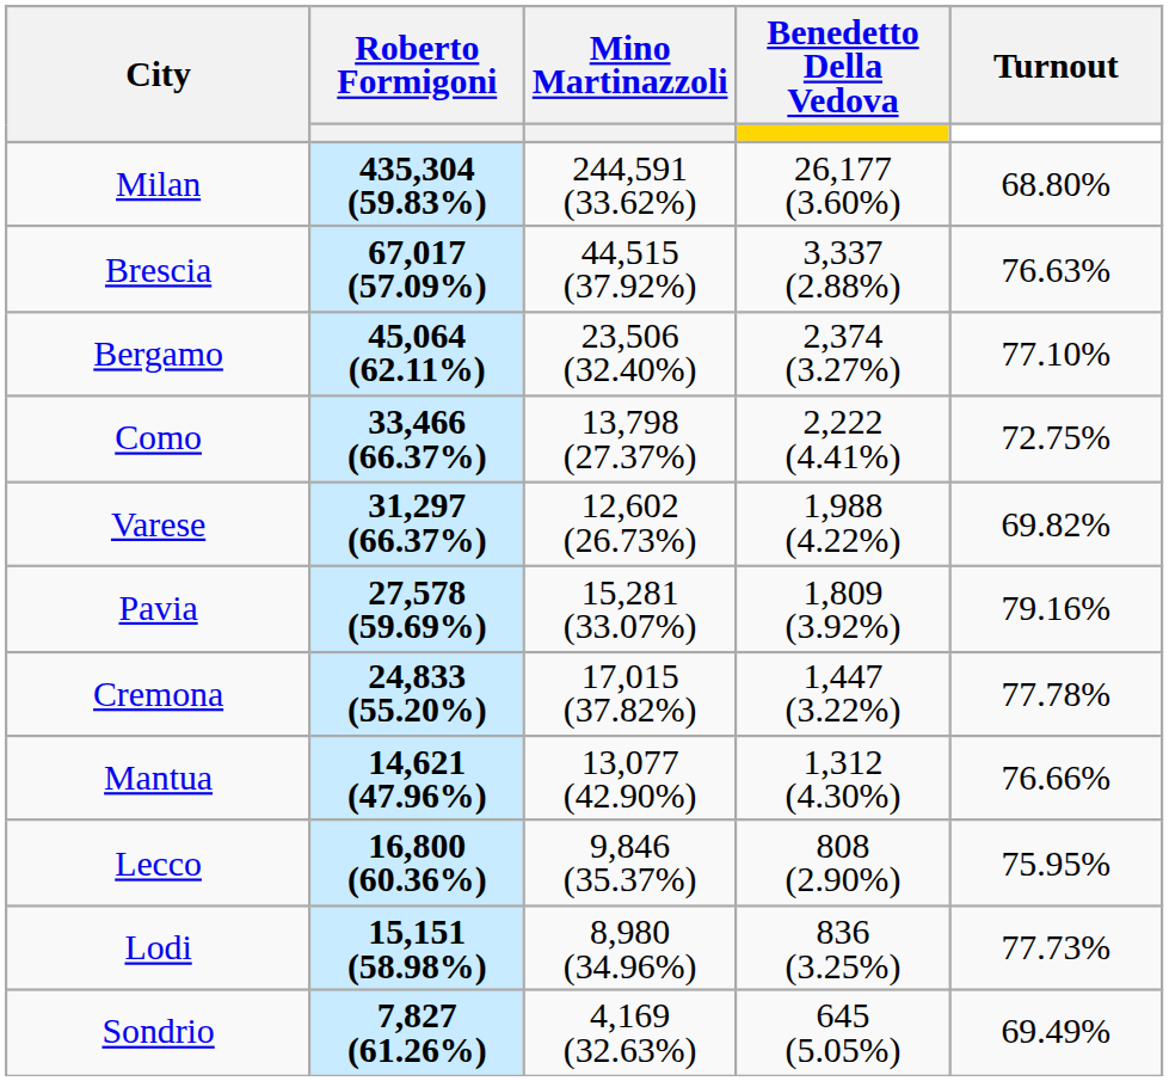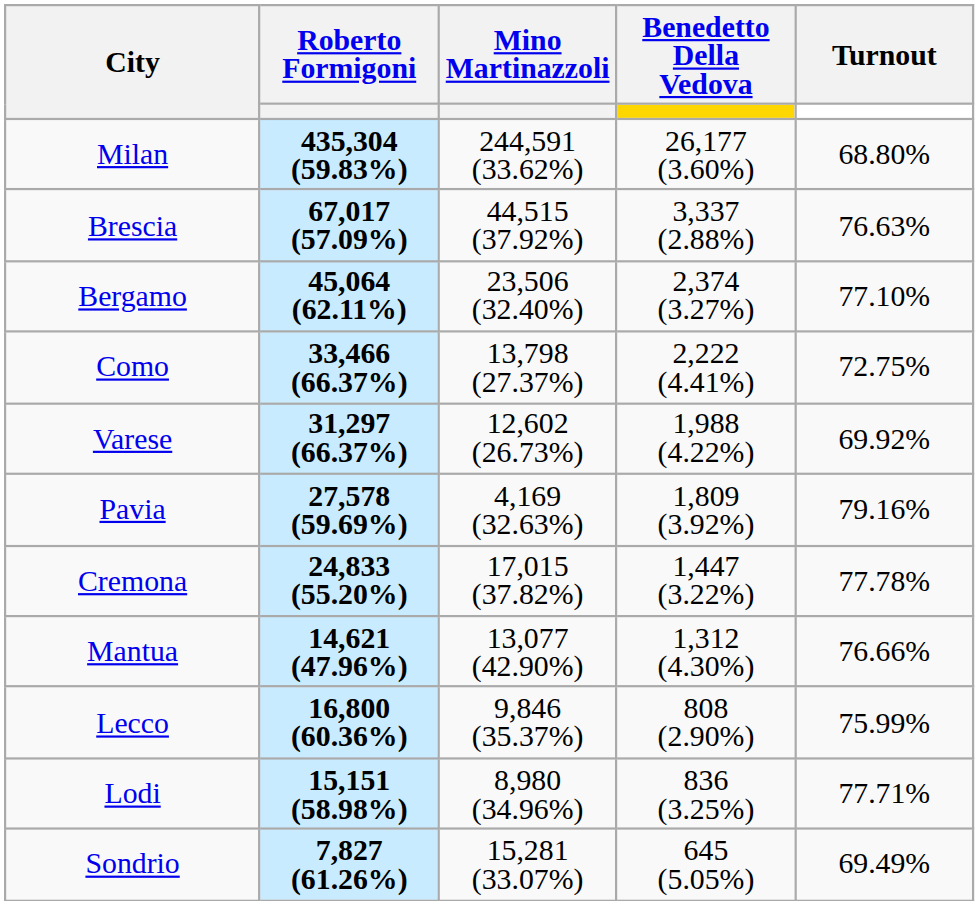Varese | Turnout: 69.82% -> 69.92%
Pavia | Mino Martinazzoli: 15,281 (33.07%) -> 4,169 (32.63%)
Lecco | Turnout: 75.95% -> 75.99%
Lodi | Turnout: 77.73% -> 77.71%
Sondrio | Mino Martinazzoli: 4,169 (32.63%) -> 15,281 (33.07%)
